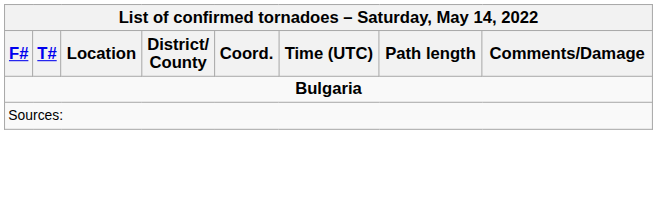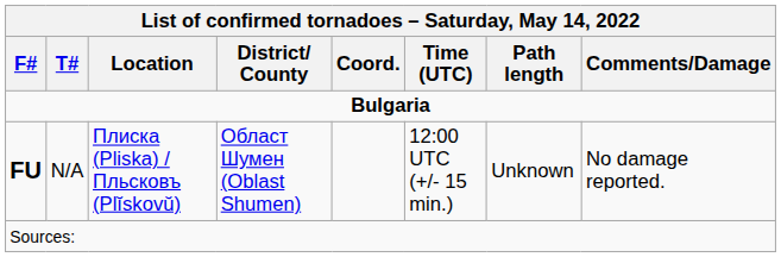+ row: FU | N/A | Плиска (Pliska) / Пльсковъ (Plĭskovŭ) | Област Шумен (Oblast Shumen) | 12:00 UTC (+/- 15 min.) | Unknown | No damage reported.
